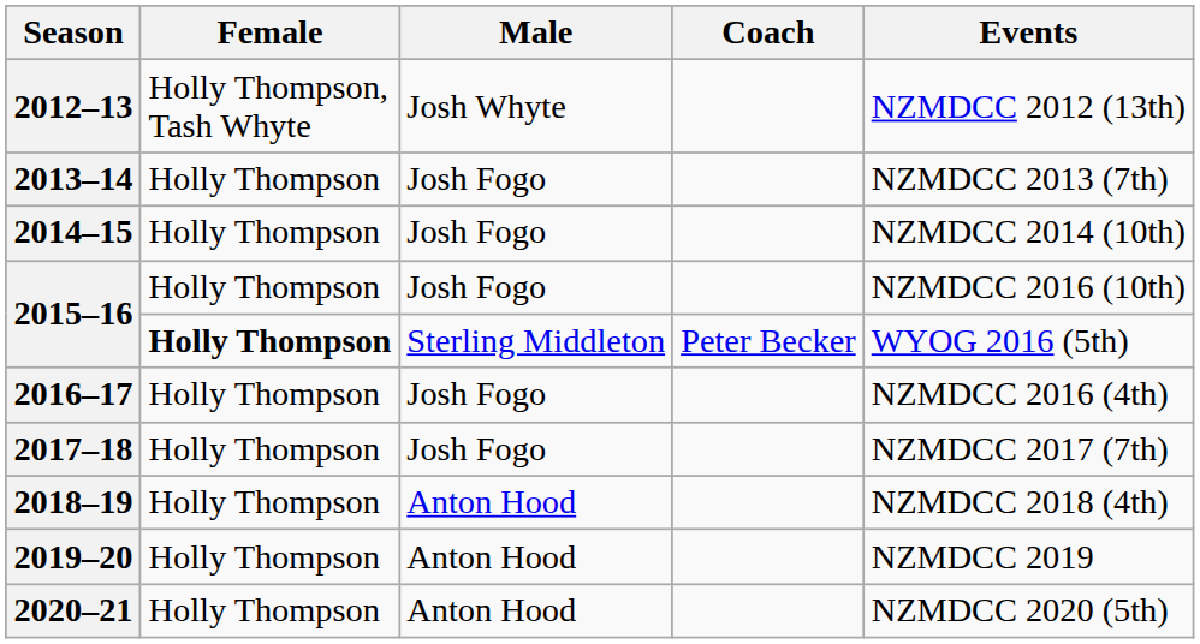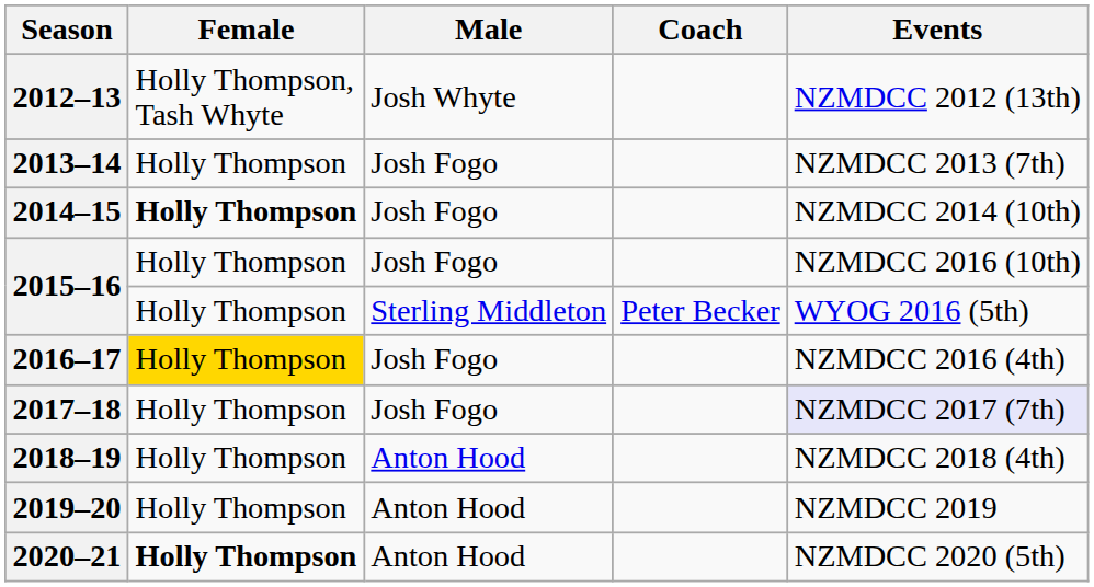2014–15 | Female: normal -> bold
2015–16 / Sterling Middleton | Female: bold -> normal
2016–17 | Female: no background -> gold background
2017–18 | Events: no background -> lavender background
2020–21 | Female: normal -> bold
